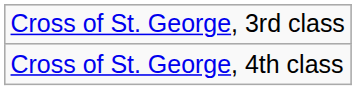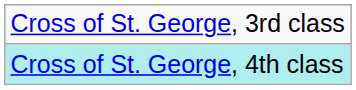row 2 | column 1: no background -> paleturquoise background
